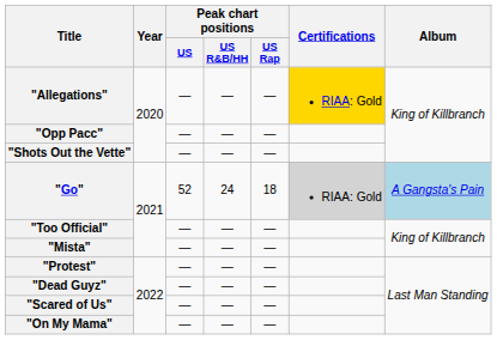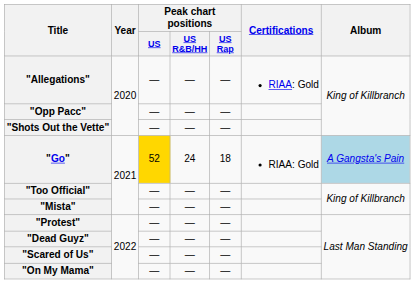"Allegations" | Certifications: gold background -> no background
"Go" | Peak chart positions / US: no background -> gold background
"Go" | Certifications: lightgrey background -> no background
